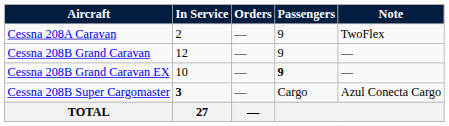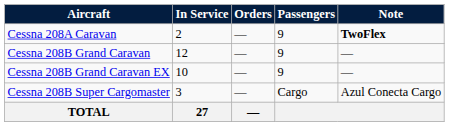Cessna 208A Caravan | Note: normal -> bold
Cessna 208B Grand Caravan EX | Passengers: bold -> normal
Cessna 208B Super Cargomaster | In Service: bold -> normal
